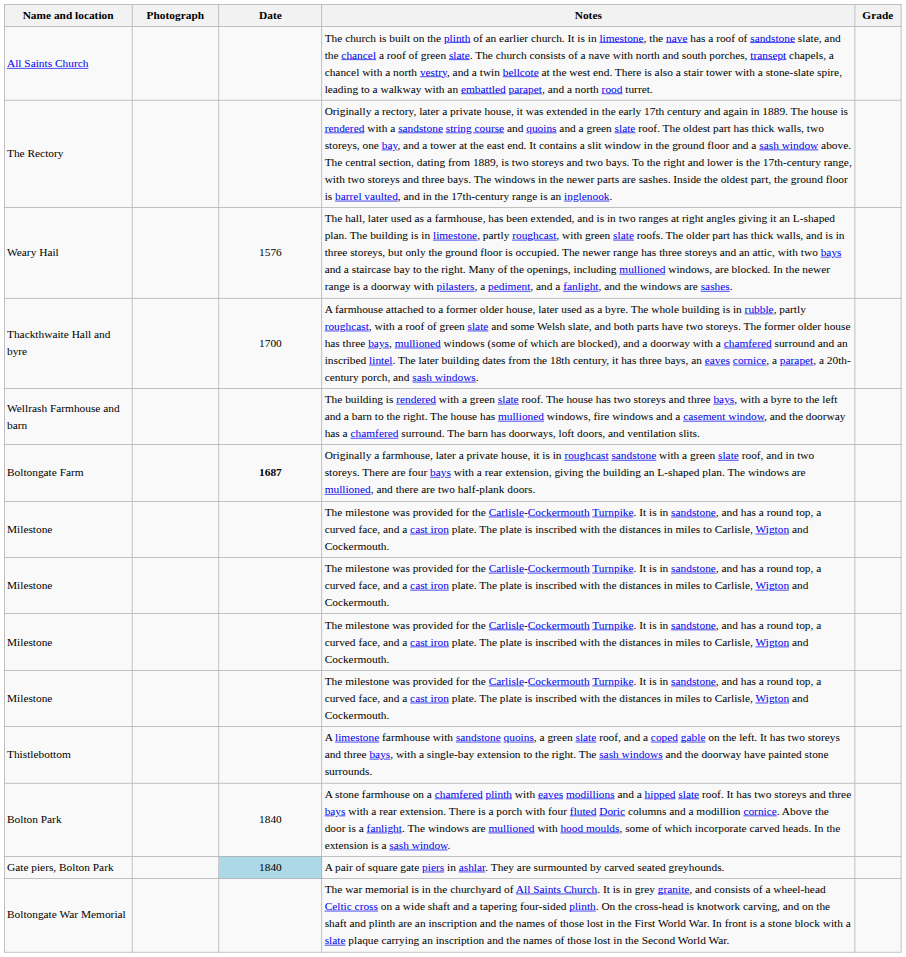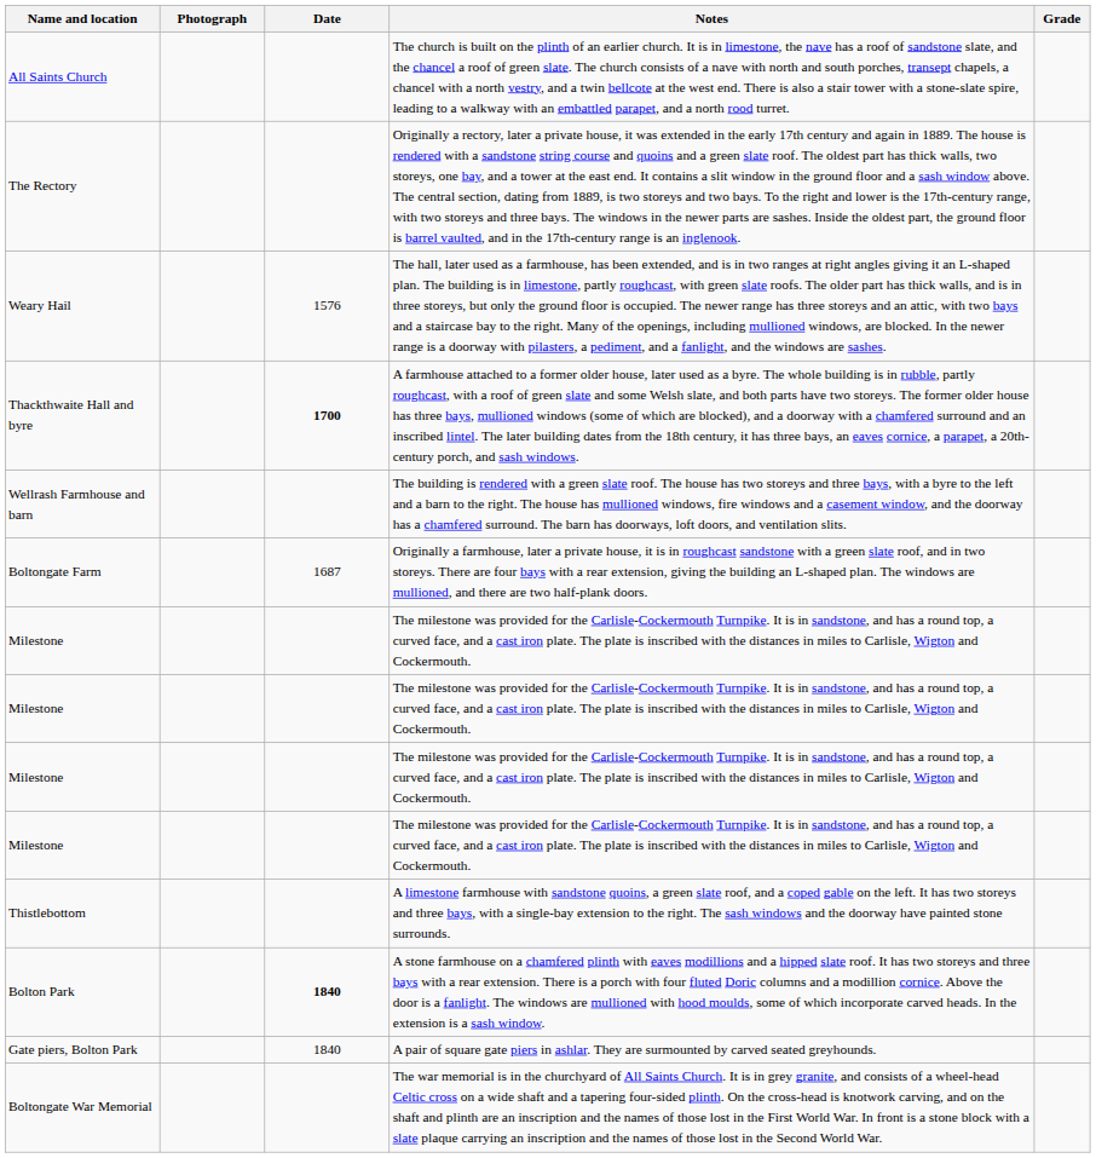Thackthwaite Hall and byre | Date: normal -> bold
Boltongate Farm | Date: bold -> normal
Bolton Park | Date: normal -> bold
Gate piers, Bolton Park | Date: lightblue background -> no background
